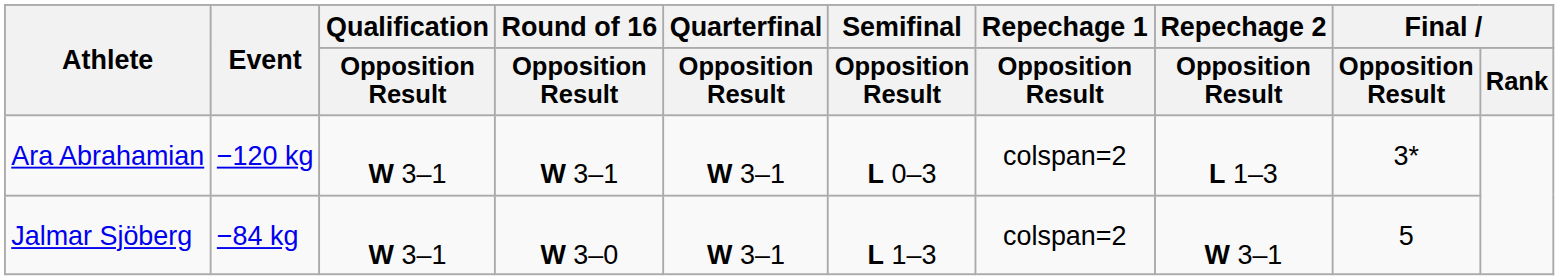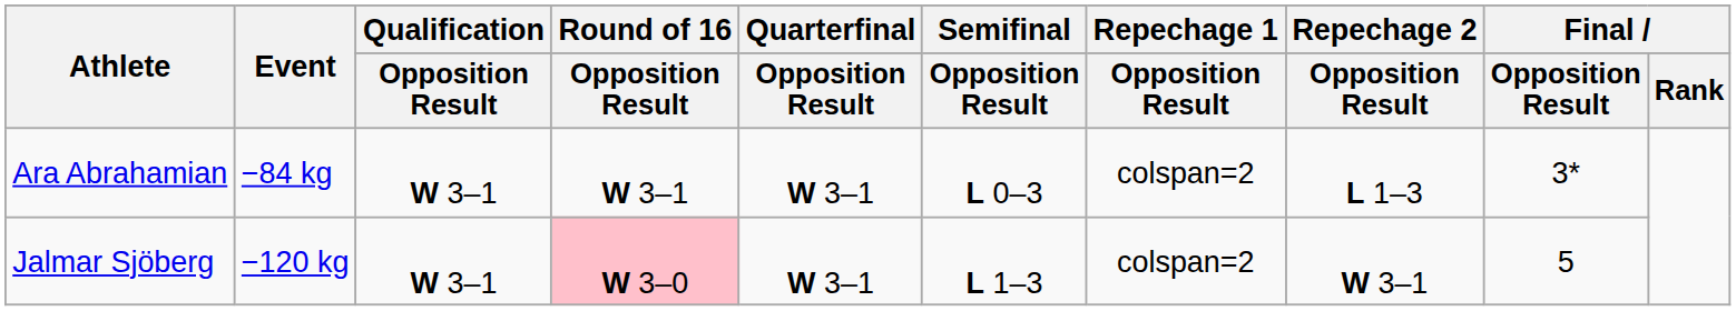Ara Abrahamian | Event: −120 kg -> −84 kg
Jalmar Sjöberg | Event: −84 kg -> −120 kg
Jalmar Sjöberg | Round of 16 / Opposition Result: no background -> pink background
